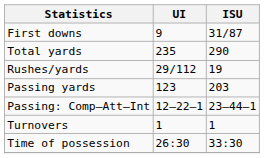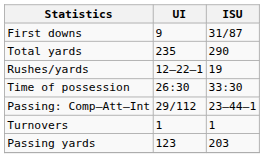Rushes/yards | UI: 29/112 -> 12–22–1
rows swapped: Passing yards <-> Time of possession
Passing: Comp–Att–Int | UI: 12–22–1 -> 29/112
